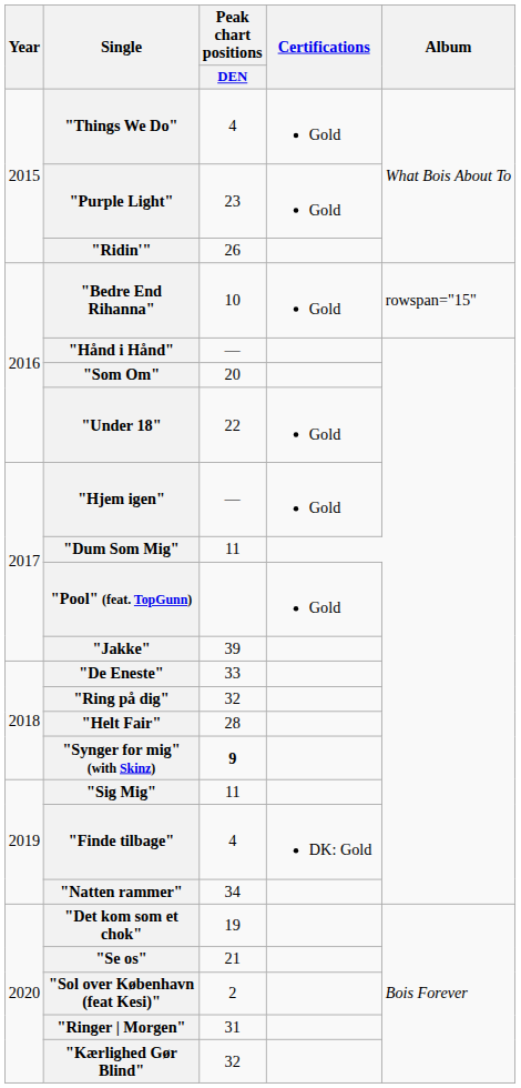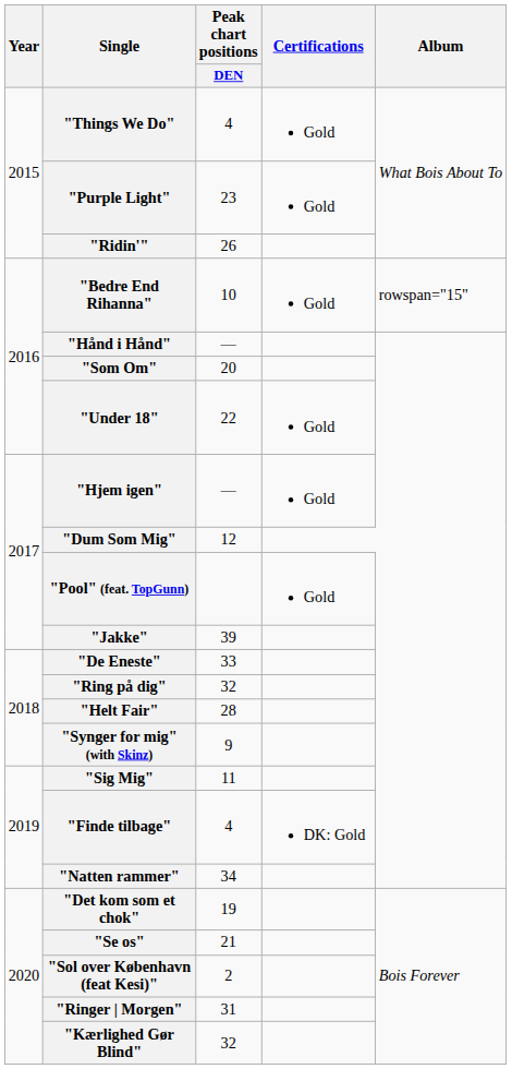"Dum Som Mig" | Peak chart positions / DEN: 11 -> 12
"Synger for mig" (with Skinz) | Peak chart positions / DEN: bold -> normal
